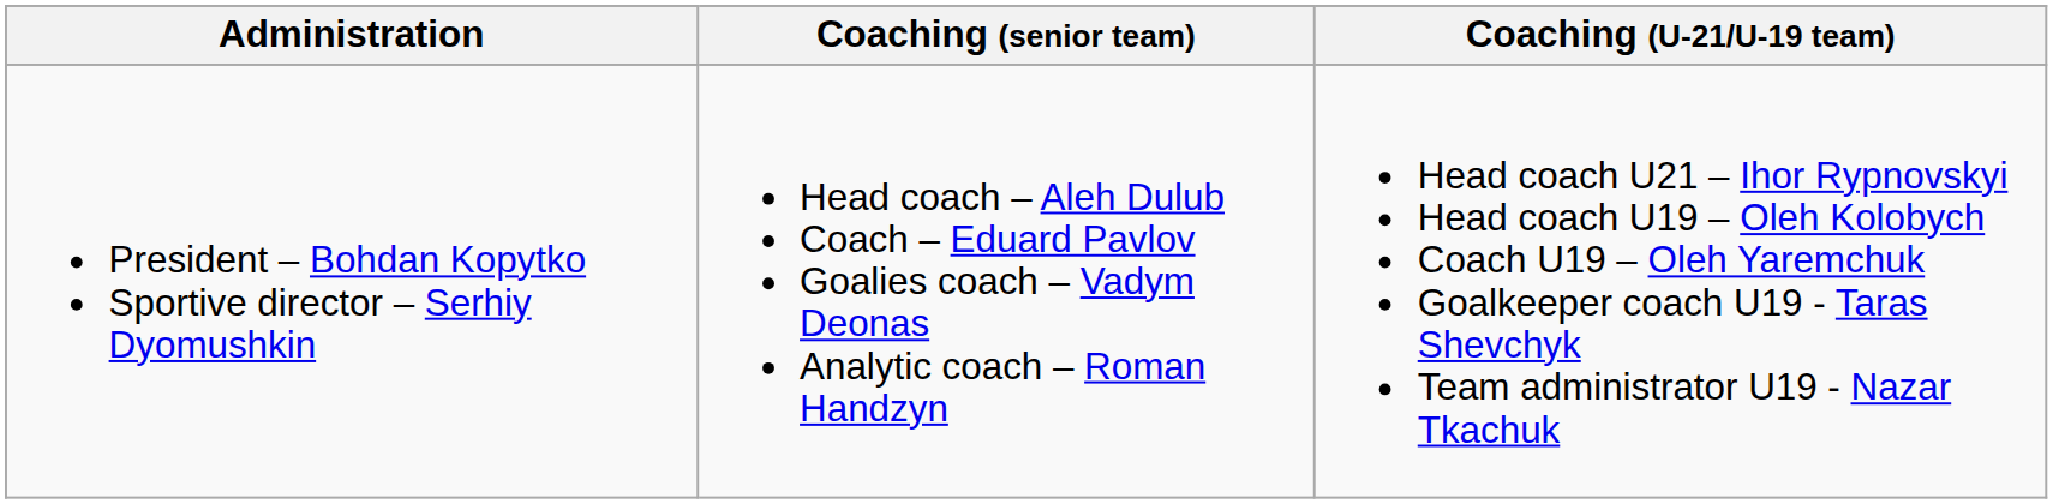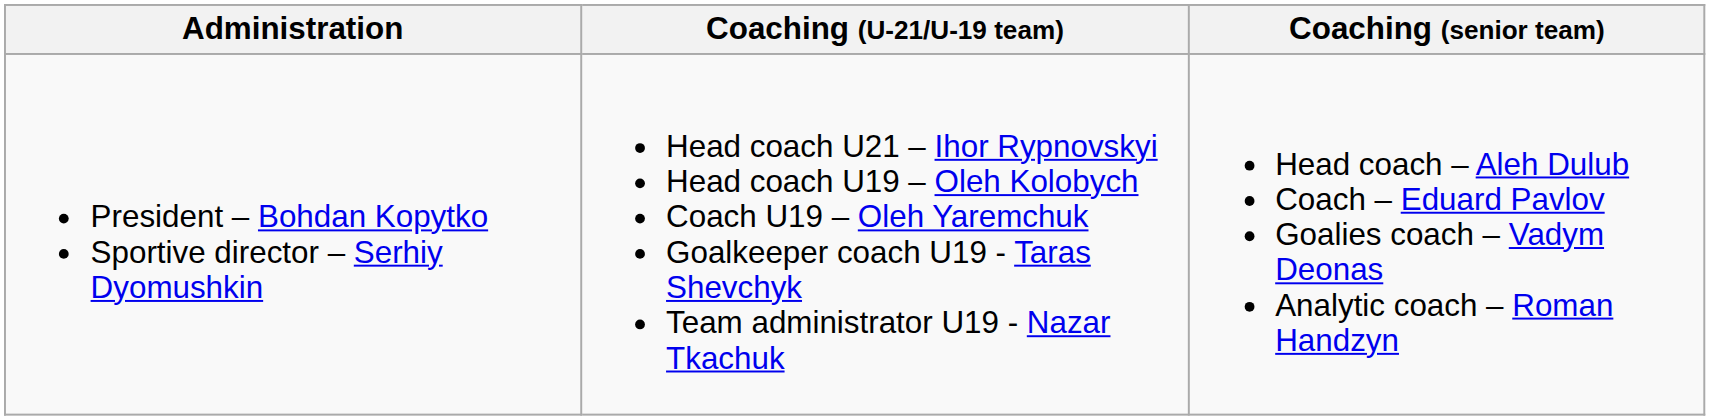columns swapped: Coaching (senior team) <-> Coaching (U-21/U-19 team)
